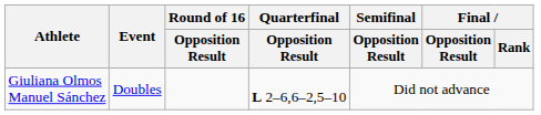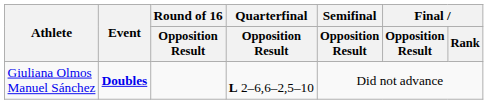Giuliana Olmos Manuel Sánchez | Event: normal -> bold
